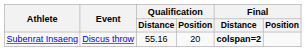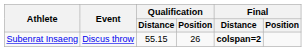Subenrat Insaeng | Qualification / Distance: 55.16 -> 55.15
Subenrat Insaeng | Qualification / Position: 20 -> 26
